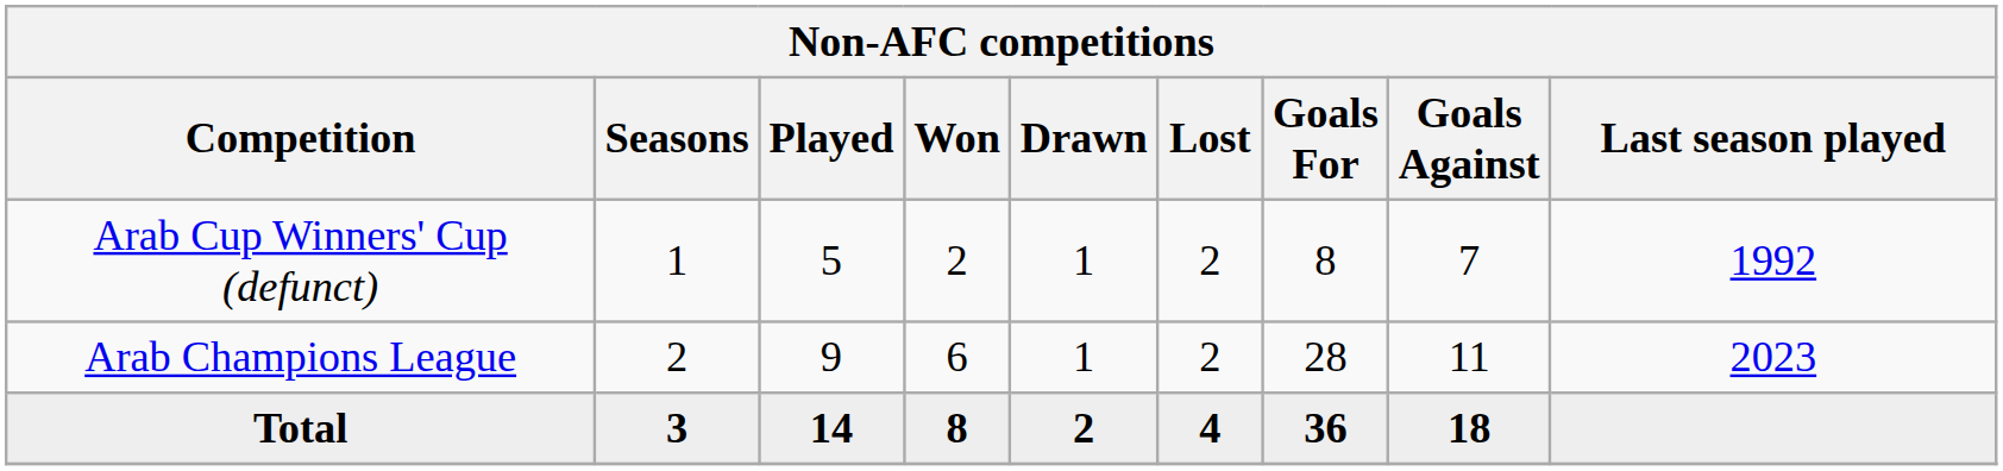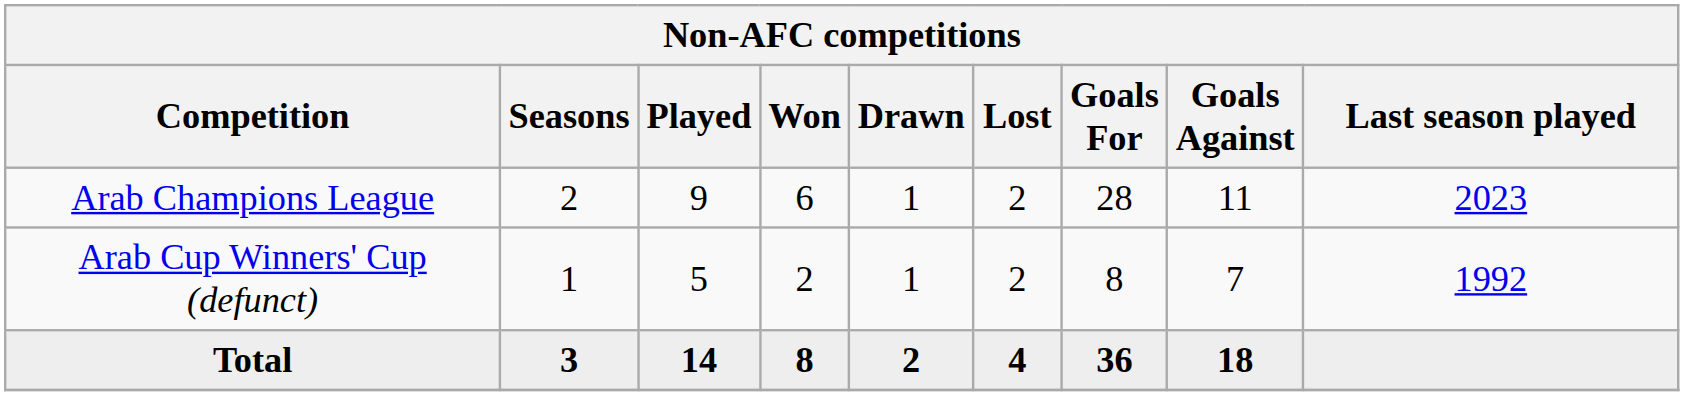rows swapped: Arab Champions League <-> Arab Cup Winners' Cup (defunct)
